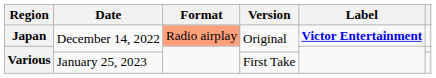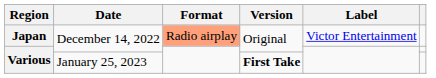Japan | Label: bold -> normal
Various / January 25, 2023 | Version: normal -> bold
